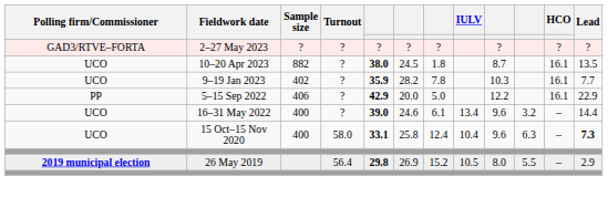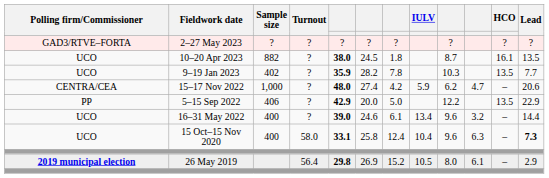9–19 Jan 2023 | HCO: 16.1 -> 13.5
+ row: CENTRA/CEA | 15–17 Nov 2022 | 1,000 | ? | 48.0 | 27.4 | 4.2 | 5.9 | 6.2 | 4.7 | – | 20.6
5–15 Sep 2022 | HCO: 16.1 -> 13.5
26 May 2019 | column 10: 5.5 -> 6.1
